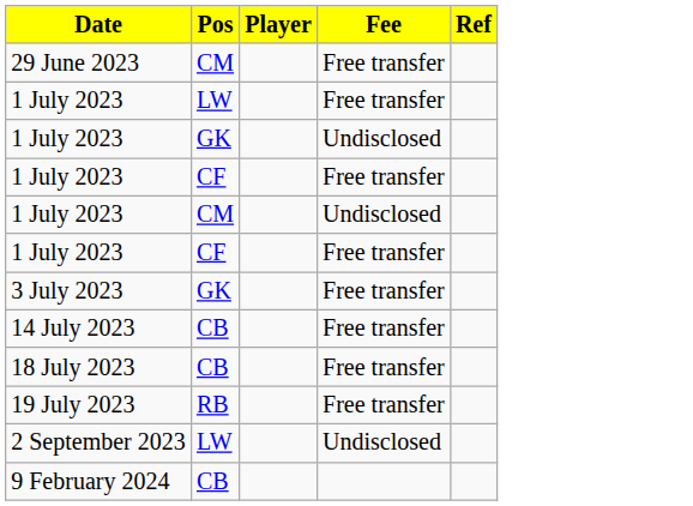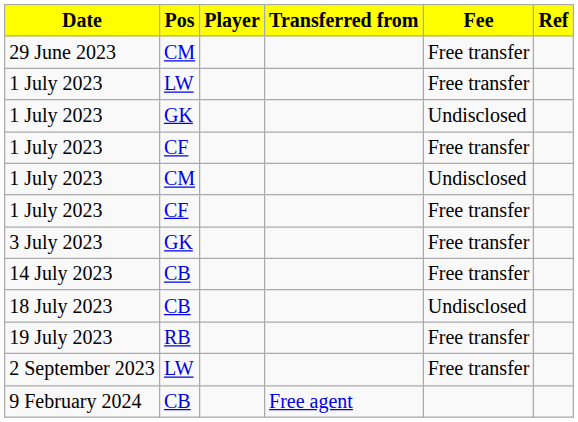+ column: Transferred from | Free agent
18 July 2023 | Fee: Free transfer -> Undisclosed
2 September 2023 | Fee: Undisclosed -> Free transfer
